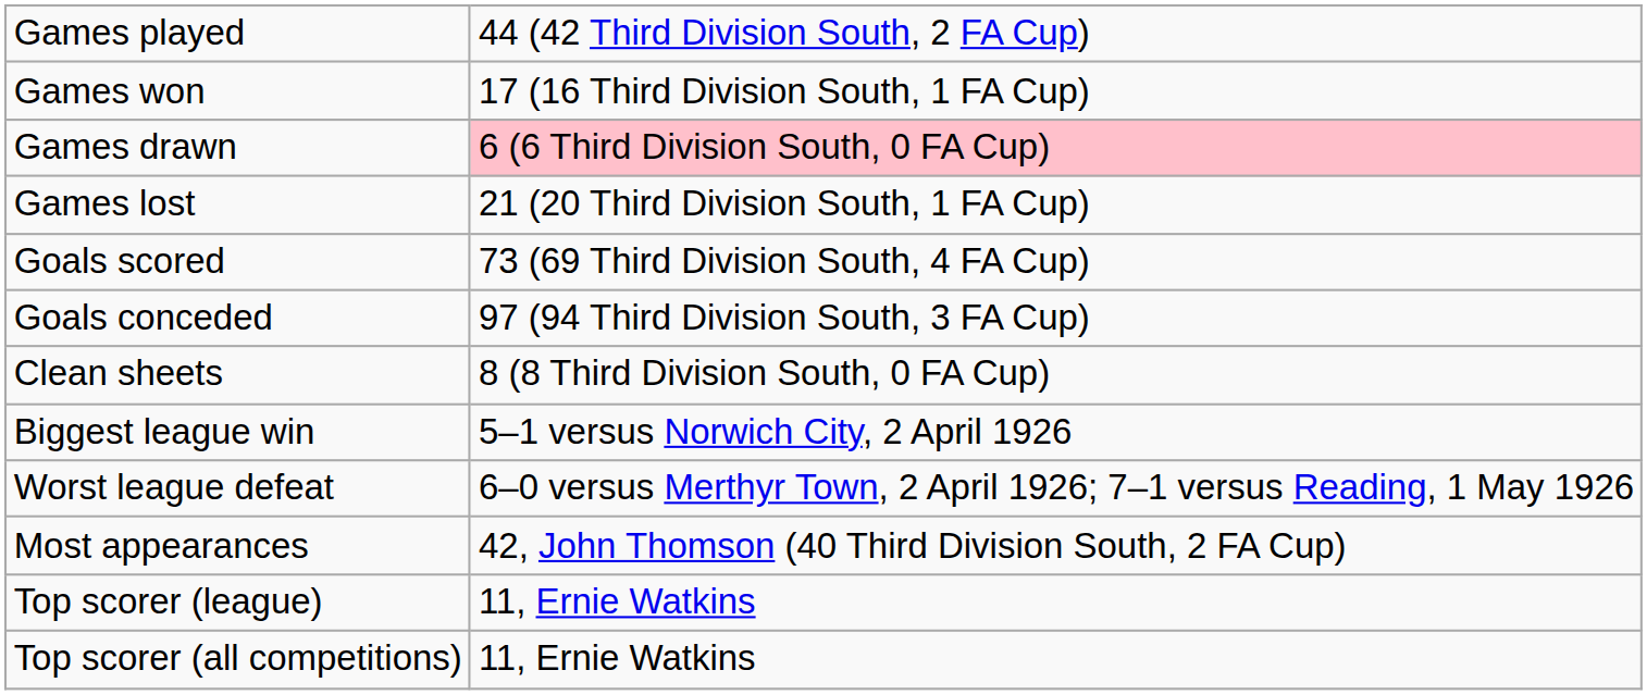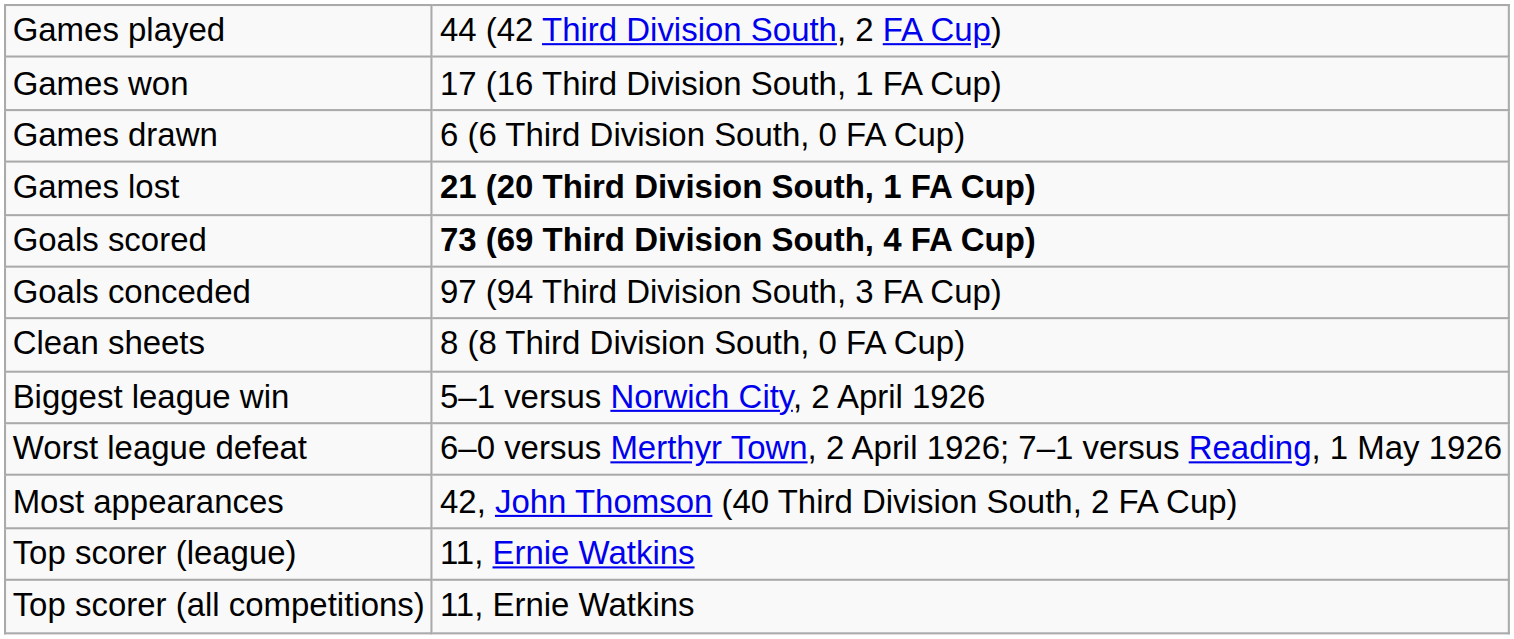Games drawn | column 2: pink background -> no background
Games lost | column 2: normal -> bold
Goals scored | column 2: normal -> bold
